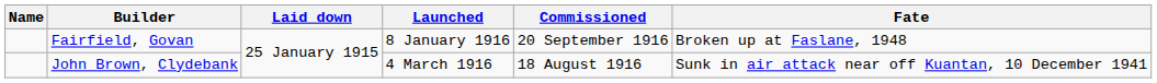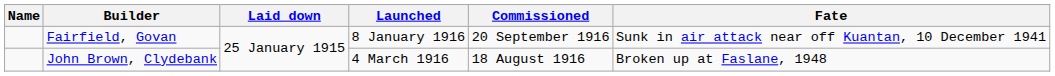Fairfield, Govan | Fate: Broken up at Faslane, 1948 -> Sunk in air attack near off Kuantan, 10 December 1941
John Brown, Clydebank | Fate: Sunk in air attack near off Kuantan, 10 December 1941 -> Broken up at Faslane, 1948
